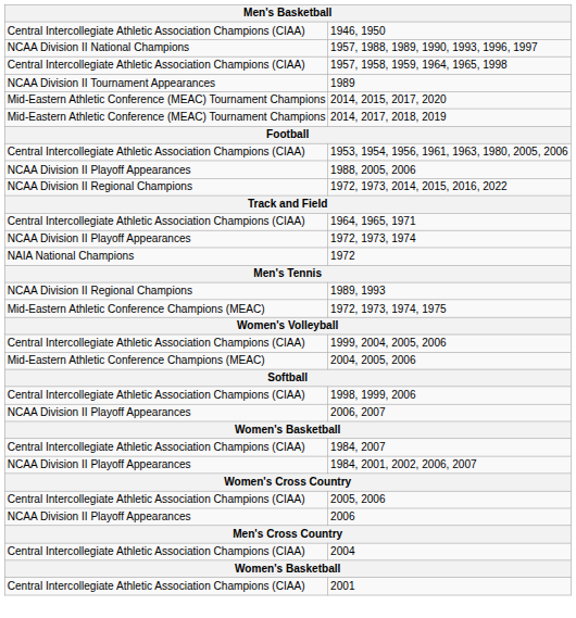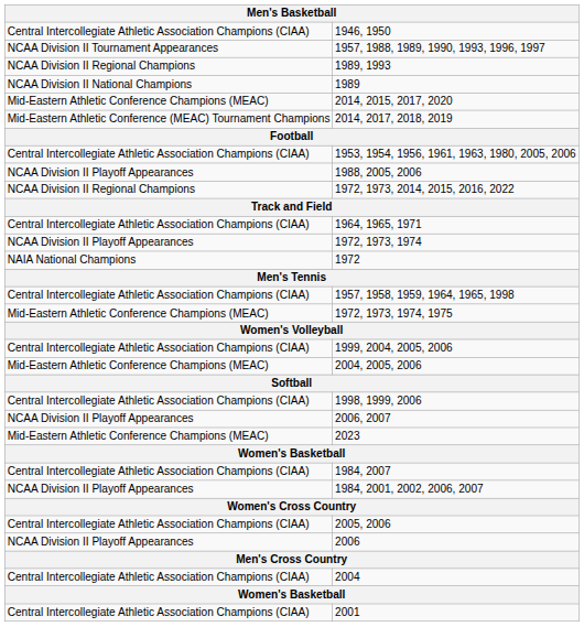1957, 1988, 1989, 1990, 1993, 1996, 1997 | column 1: NCAA Division II National Champions -> NCAA Division II Tournament Appearances
rows swapped: 1989, 1993 <-> 1957, 1958, 1959, 1964, 1965, 1998
1989 | column 1: NCAA Division II Tournament Appearances -> NCAA Division II National Champions
2014, 2015, 2017, 2020 | column 1: Mid-Eastern Athletic Conference (MEAC) Tournament Champions -> Mid-Eastern Athletic Conference Champions (MEAC)
+ row: Mid-Eastern Athletic Conference Champions (MEAC) | 2023
